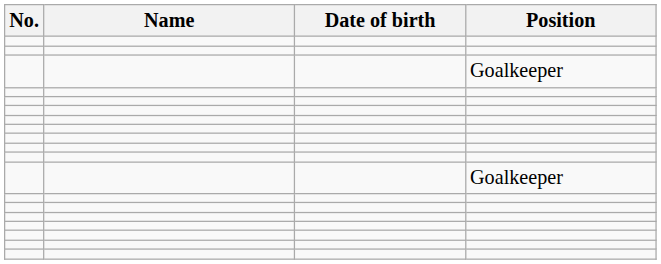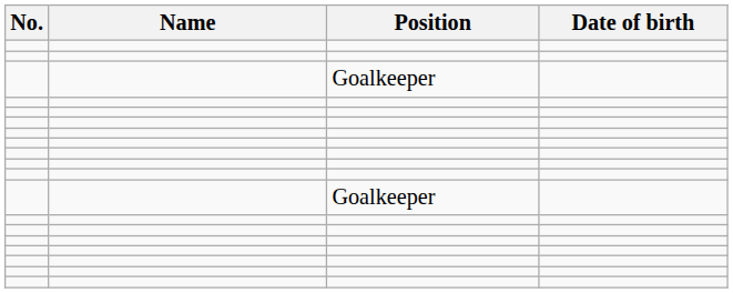columns swapped: Date of birth <-> Position
